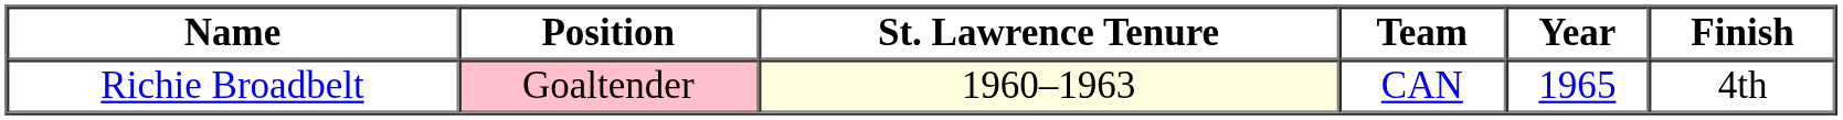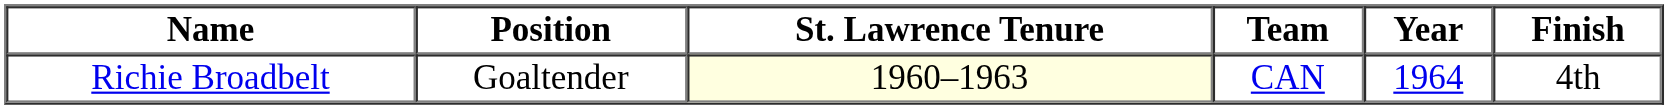Richie Broadbelt | Position: pink background -> no background
Richie Broadbelt | Year: 1965 -> 1964
